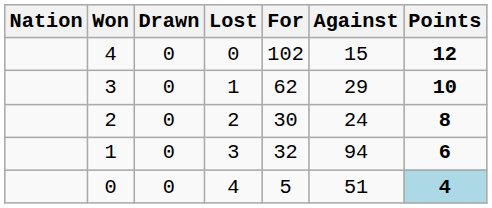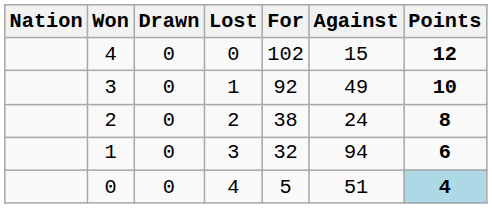row 3 | For: 62 -> 92
row 3 | Against: 29 -> 49
row 4 | For: 30 -> 38
